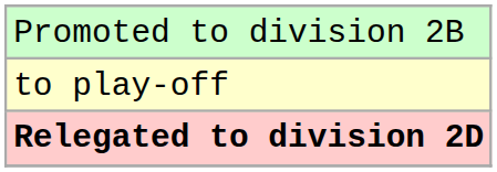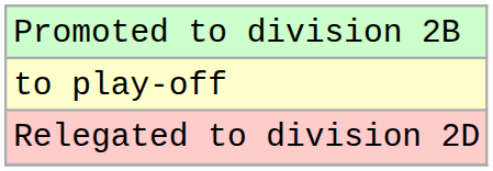row 3 | column 1: bold -> normal
